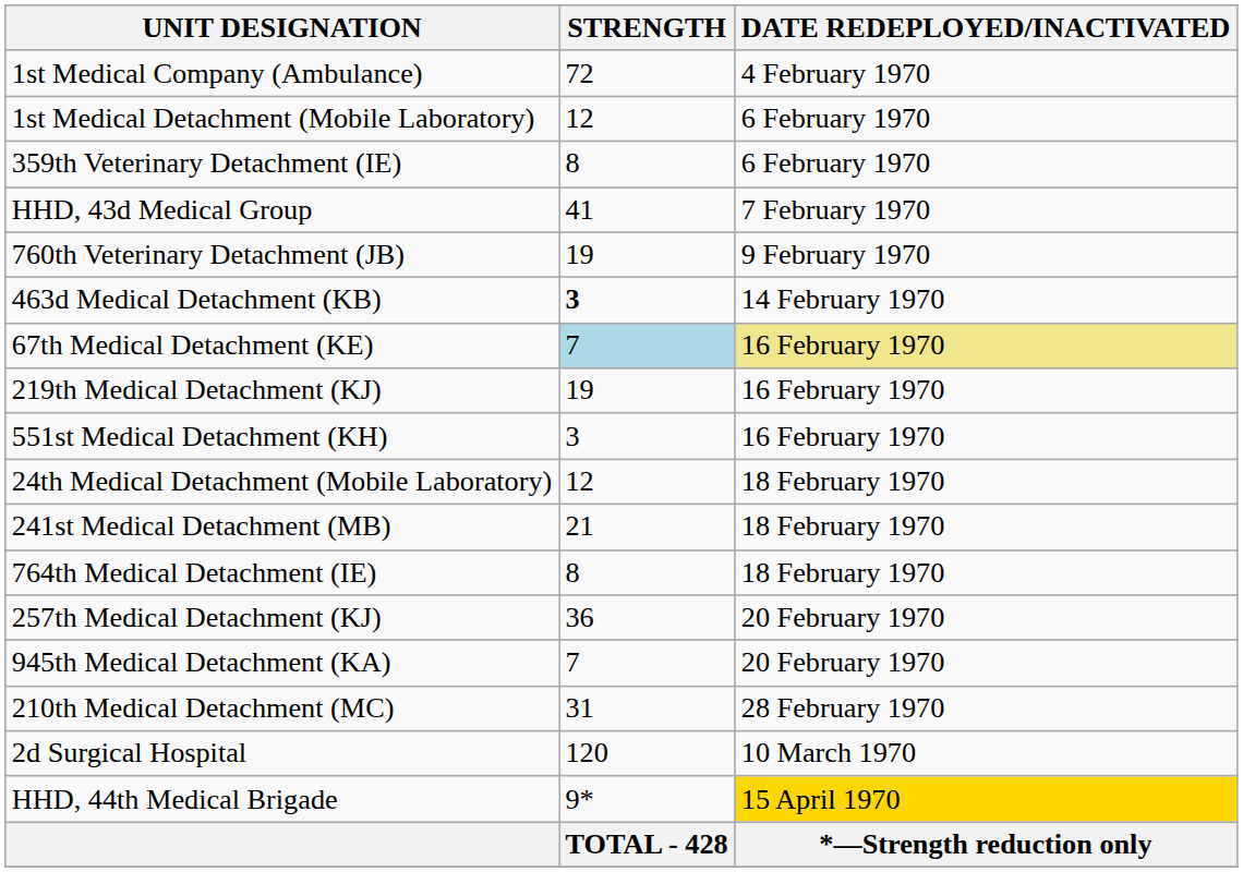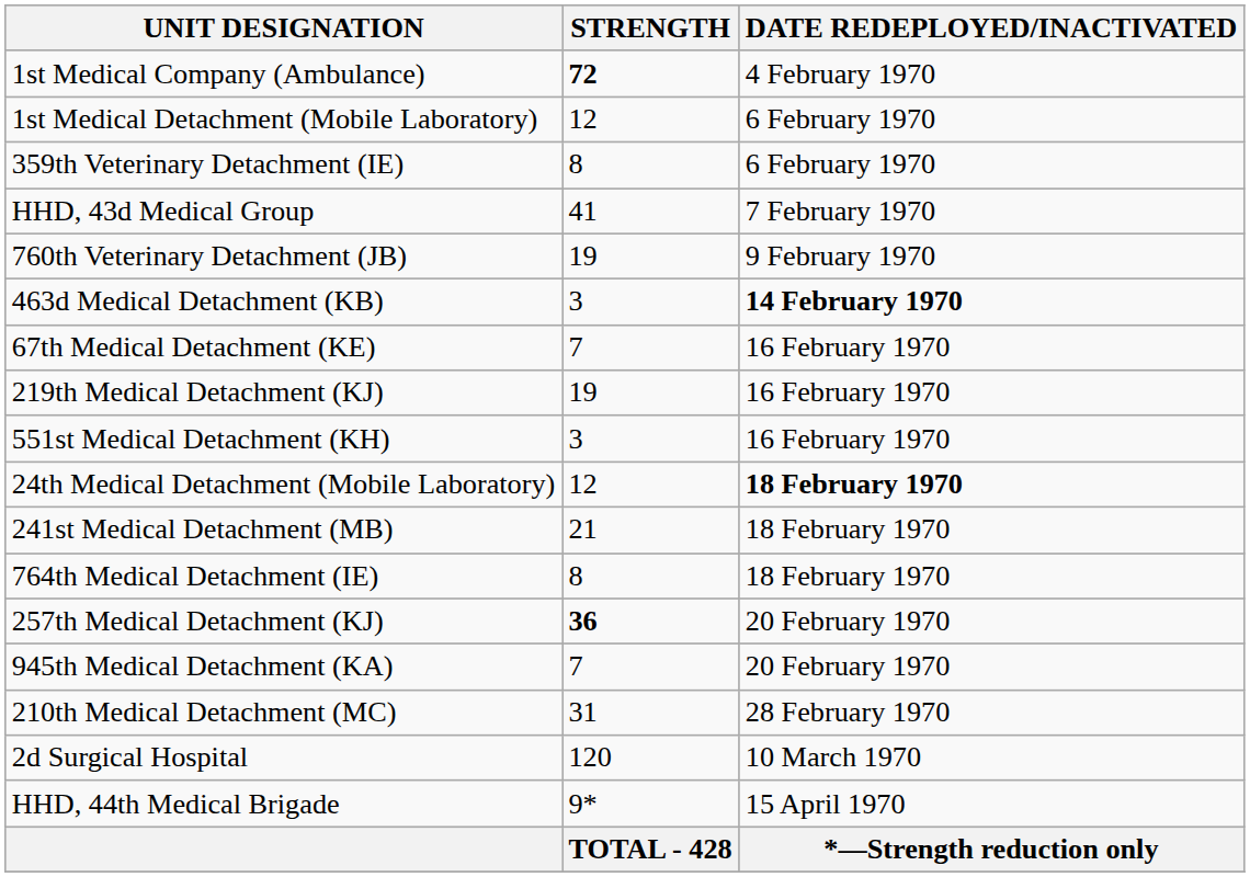1st Medical Company (Ambulance) | STRENGTH: normal -> bold
463d Medical Detachment (KB) | STRENGTH: bold -> normal
463d Medical Detachment (KB) | DATE REDEPLOYED/INACTIVATED: normal -> bold
67th Medical Detachment (KE) | STRENGTH: lightblue background -> no background
67th Medical Detachment (KE) | DATE REDEPLOYED/INACTIVATED: khaki background -> no background
24th Medical Detachment (Mobile Laboratory) | DATE REDEPLOYED/INACTIVATED: normal -> bold
257th Medical Detachment (KJ) | STRENGTH: normal -> bold
HHD, 44th Medical Brigade | DATE REDEPLOYED/INACTIVATED: gold background -> no background
